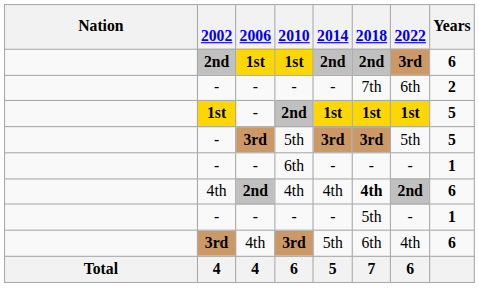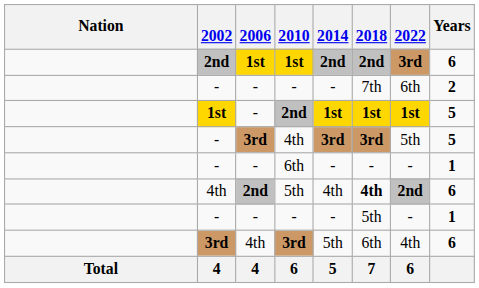row 5 | 2010: 5th -> 4th
row 7 | 2010: 4th -> 5th
